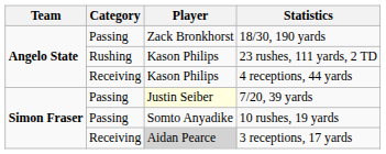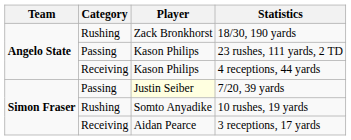18/30, 190 yards | Category: Passing -> Rushing
23 rushes, 111 yards, 2 TD | Category: Rushing -> Passing
10 rushes, 19 yards | Category: Passing -> Rushing
3 receptions, 17 yards | Player: lightgrey background -> no background
